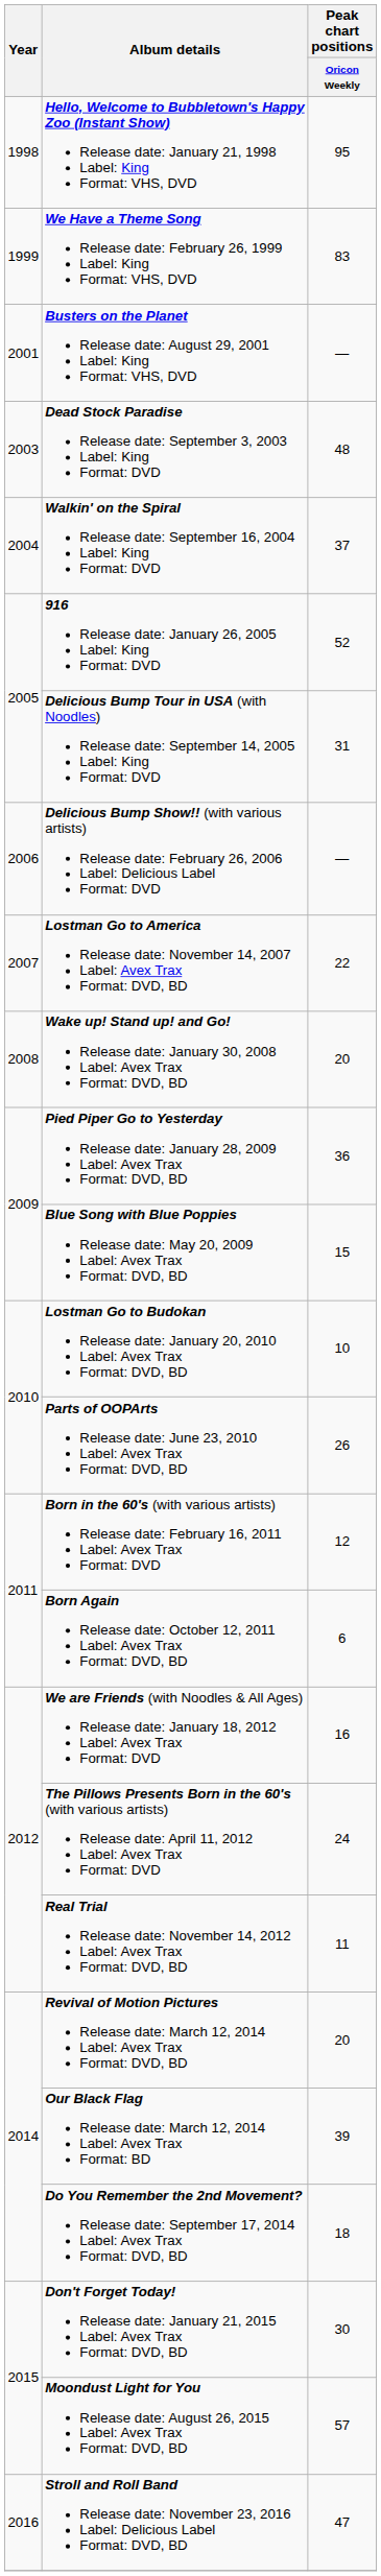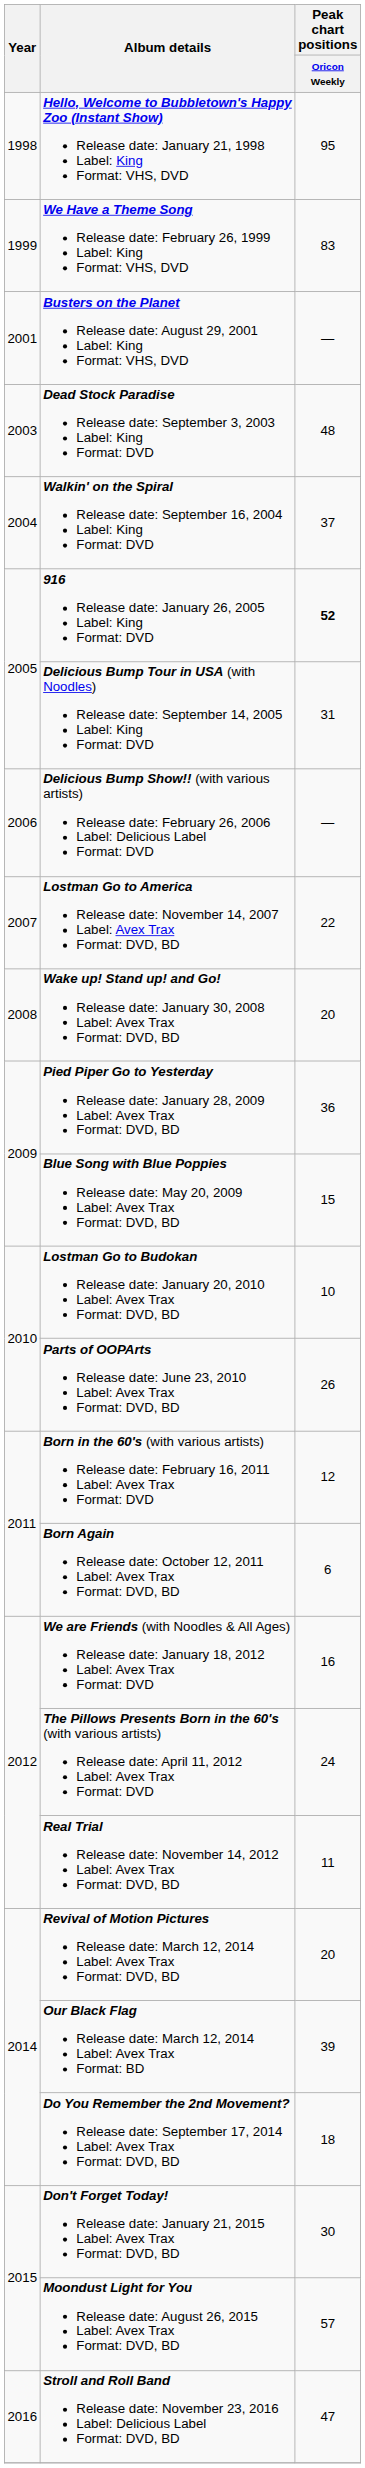916 Release date: January 26, 2005 Label: King Format: DVD | Peak chart positions / Oricon Weekly: normal -> bold
